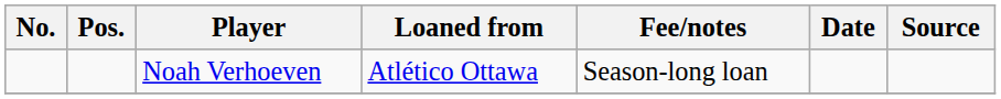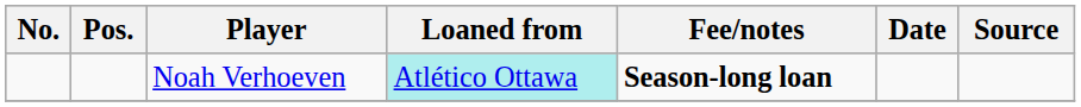Noah Verhoeven | Loaned from: no background -> paleturquoise background
Noah Verhoeven | Fee/notes: normal -> bold
